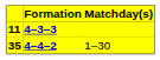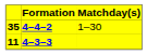rows swapped: 35 <-> 11
